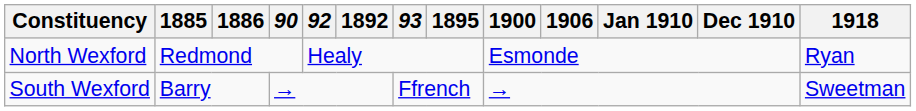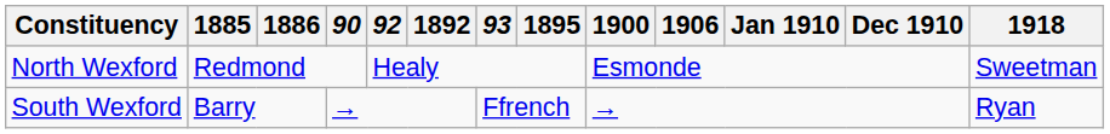North Wexford | 1918: Ryan -> Sweetman
South Wexford | 1918: Sweetman -> Ryan
